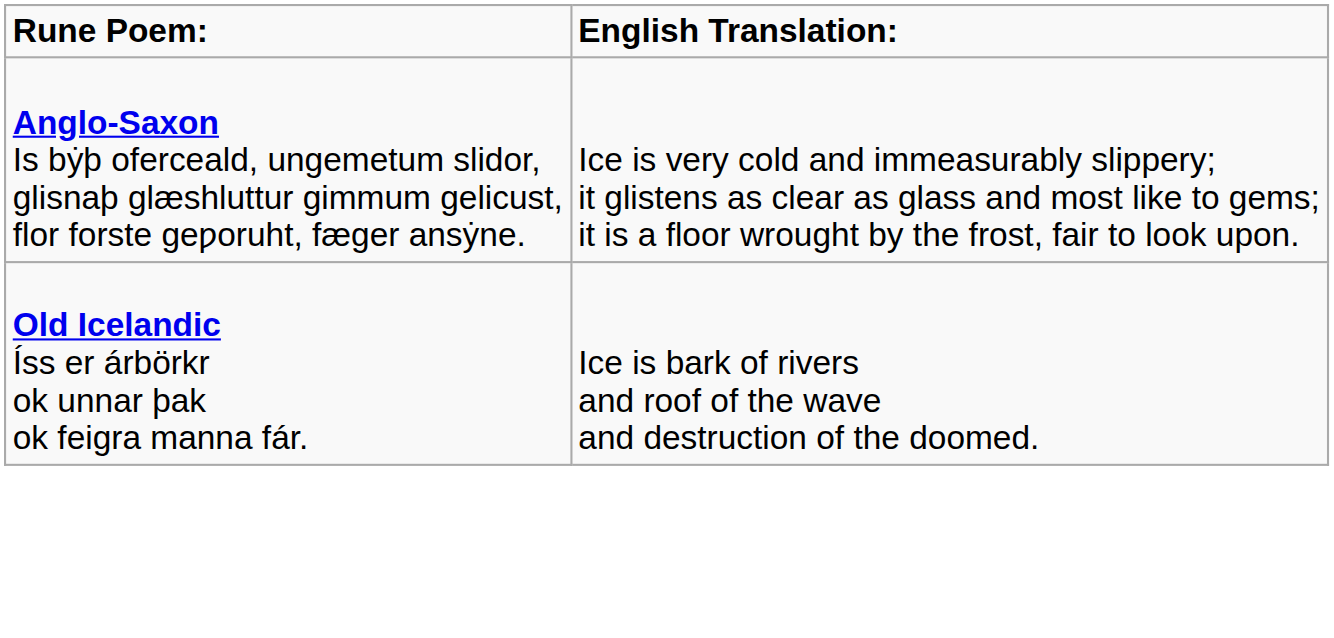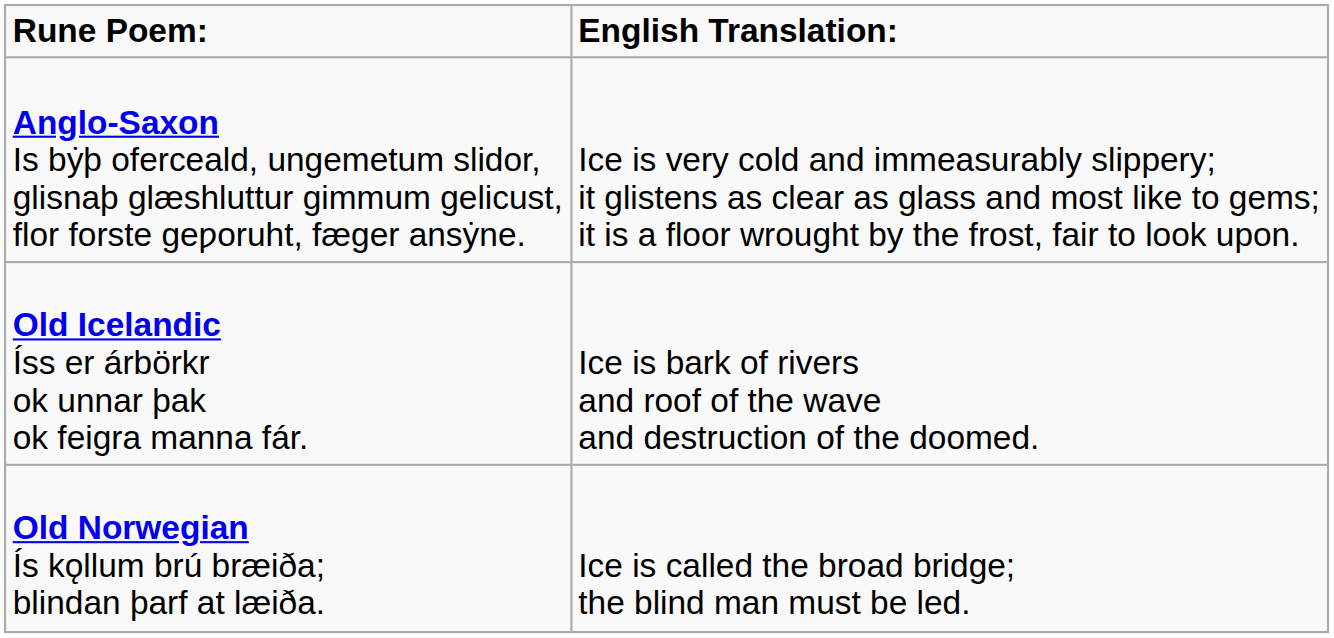+ row: Old Norwegian Ís kǫllum brú bræiða; blindan þarf at læiða. | Ice is called the broad bridge; the blind man must be led.
